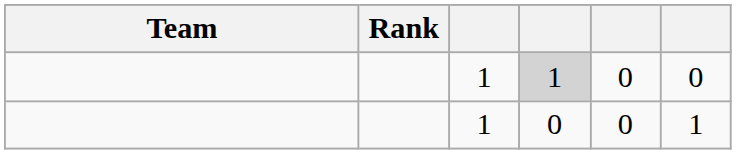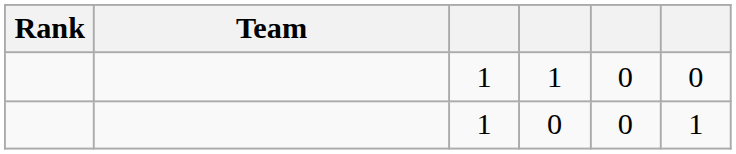columns swapped: Rank <-> Team
row 2 | column 4: lightgrey background -> no background
